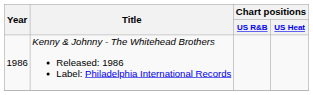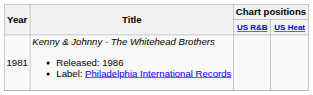row 3 | Year: 1986 -> 1981
